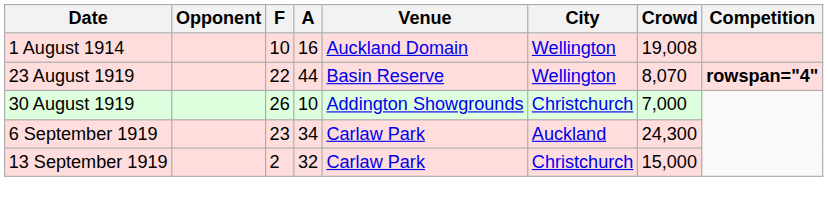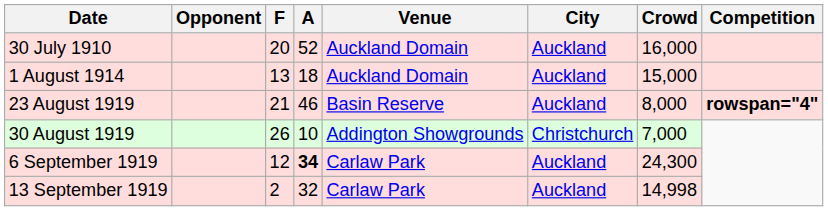+ row: 30 July 1910 | 20 | 52 | Auckland Domain | Auckland | 16,000
1 August 1914 | F: 10 -> 13
1 August 1914 | A: 16 -> 18
1 August 1914 | City: Wellington -> Auckland
1 August 1914 | Crowd: 19,008 -> 15,000
23 August 1919 | F: 22 -> 21
23 August 1919 | A: 44 -> 46
23 August 1919 | City: Wellington -> Auckland
23 August 1919 | Crowd: 8,070 -> 8,000
6 September 1919 | F: 23 -> 12
6 September 1919 | A: normal -> bold
13 September 1919 | City: Christchurch -> Auckland
13 September 1919 | Crowd: 15,000 -> 14,998
